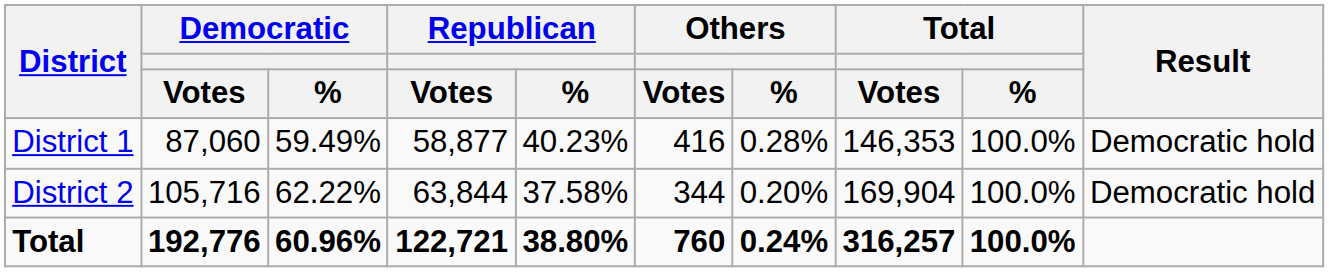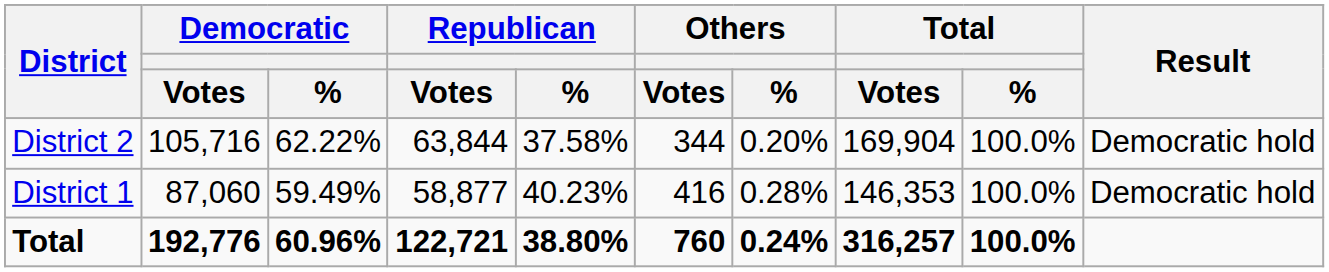rows swapped: District 1 <-> District 2
